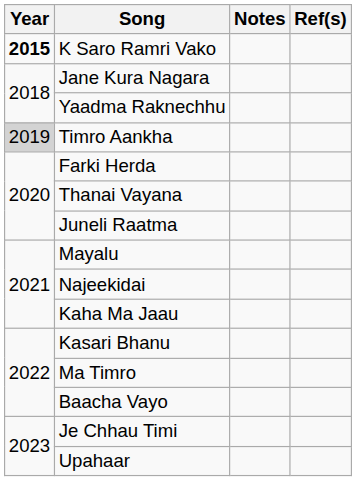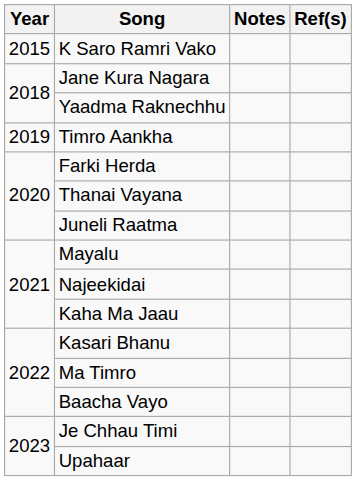K Saro Ramri Vako | Year: bold -> normal
Timro Aankha | Year: lightgrey background -> no background
